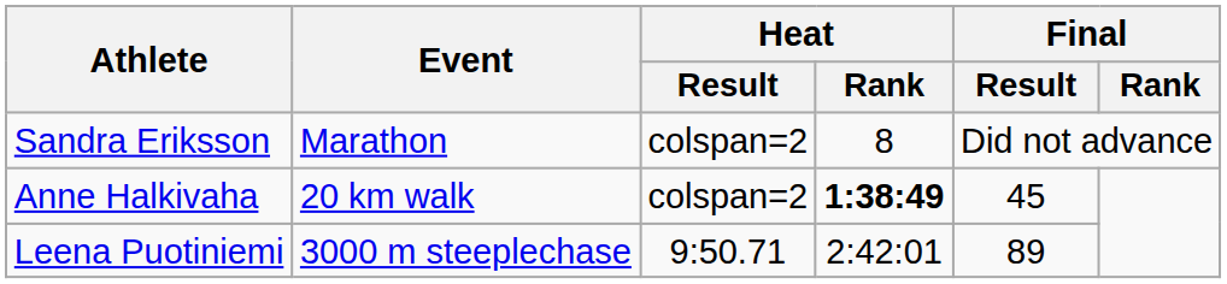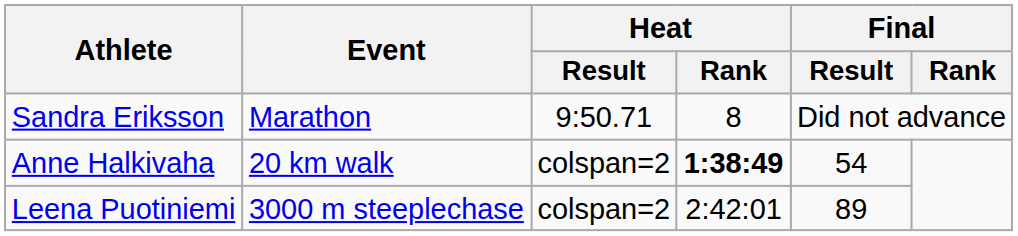Sandra Eriksson | Heat / Result: colspan=2 -> 9:50.71
Anne Halkivaha | Final / Result: 45 -> 54
Leena Puotiniemi | Heat / Result: 9:50.71 -> colspan=2
